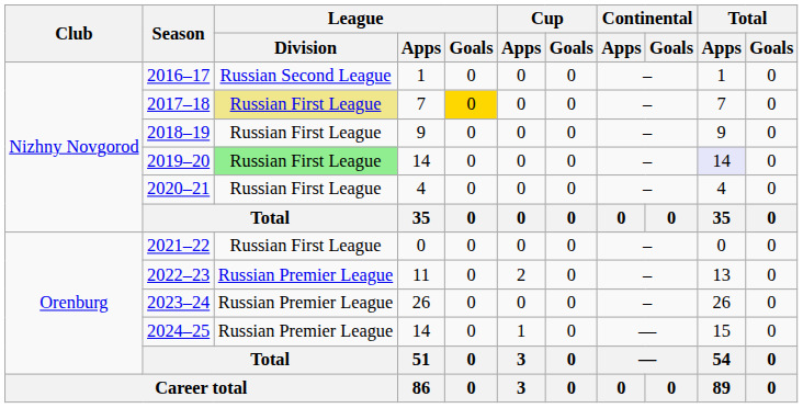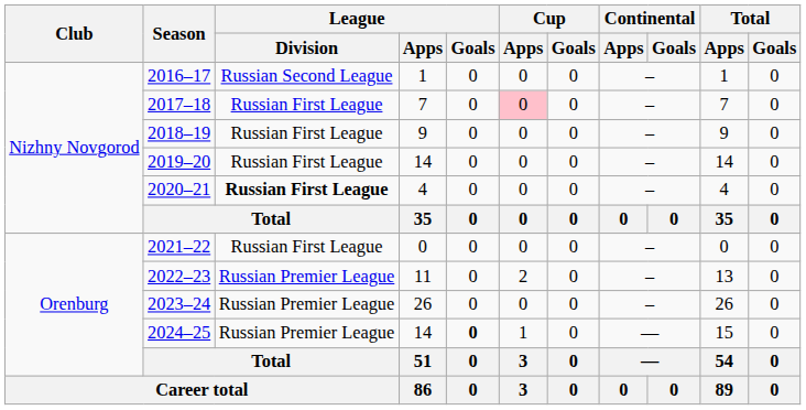2017–18 | League / Division: khaki background -> no background
2017–18 | League / Goals: gold background -> no background
2017–18 | Cup / Apps: no background -> pink background
2019–20 | League / Division: lightgreen background -> no background
2019–20 | Total / Apps: lavender background -> no background
2020–21 | League / Division: normal -> bold
2024–25 | League / Goals: normal -> bold
